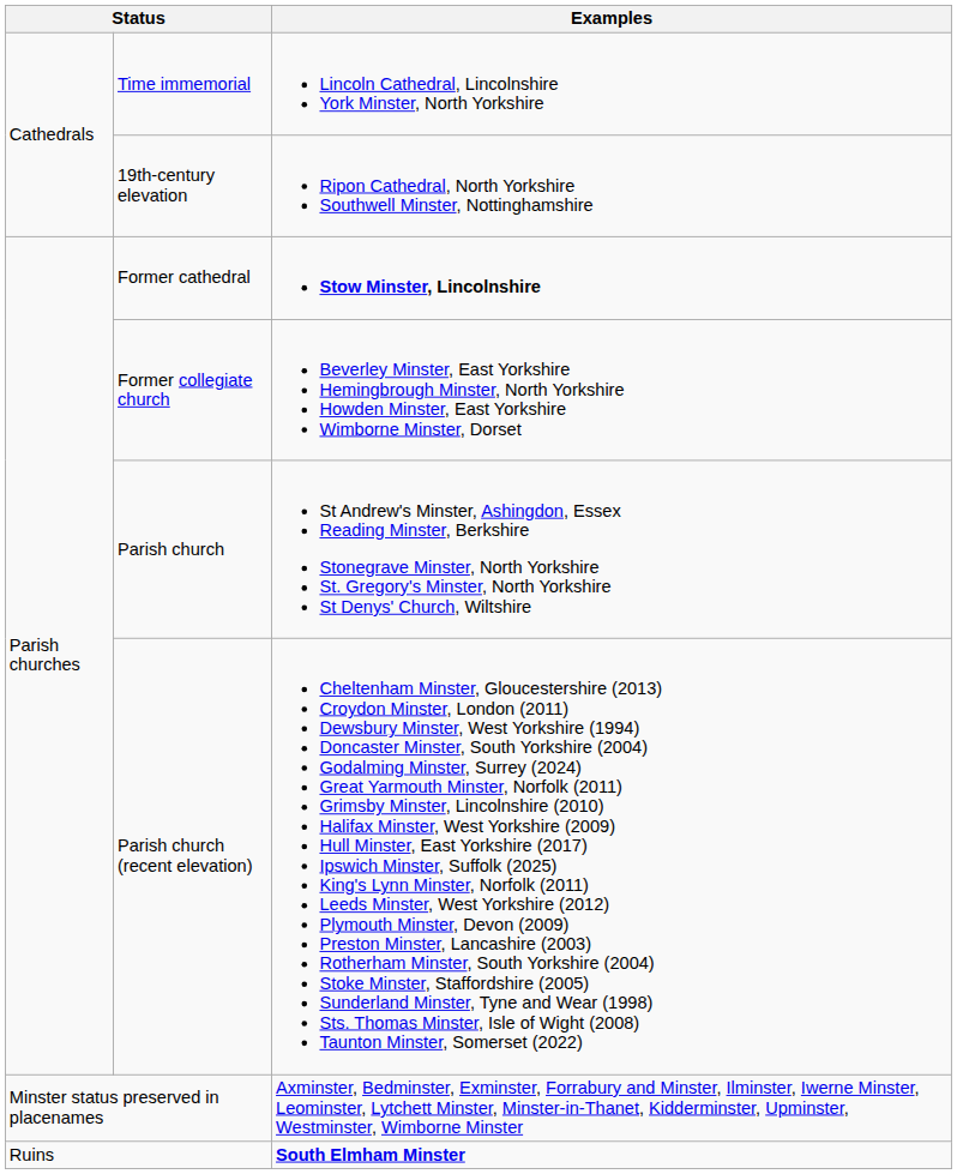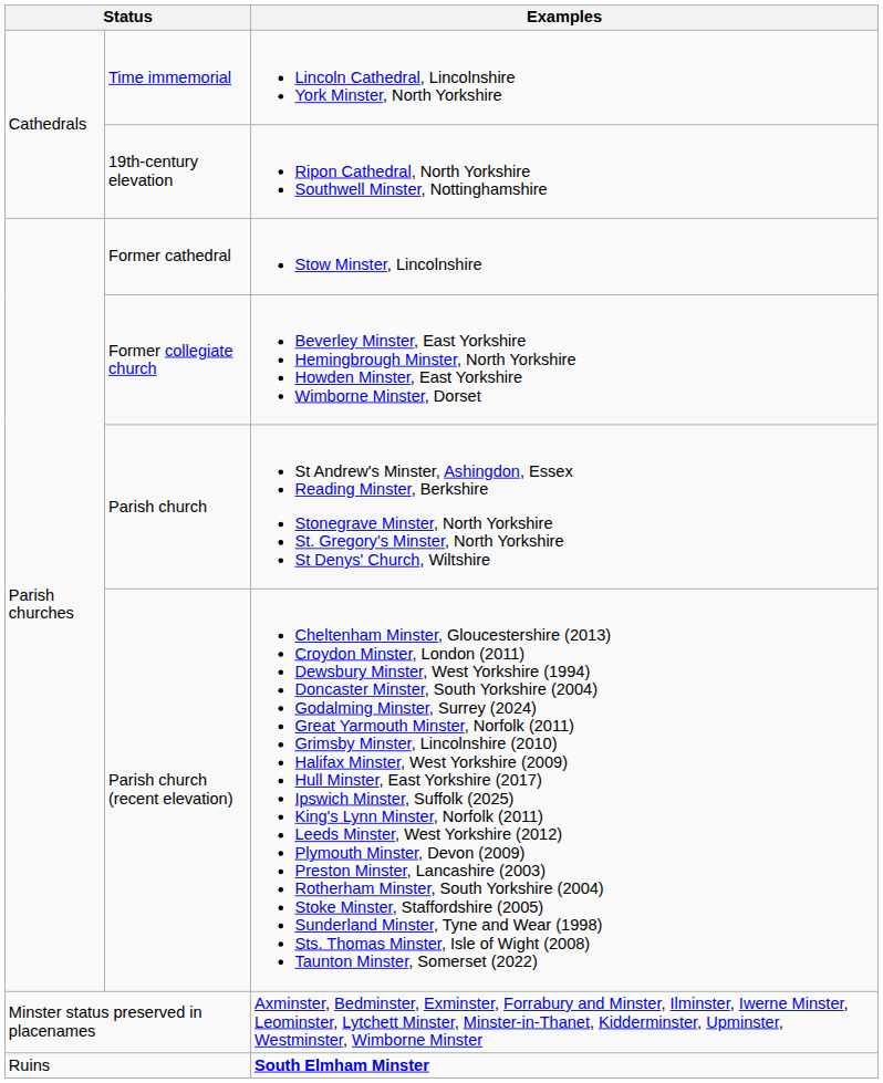Former cathedral | Examples: bold -> normal
